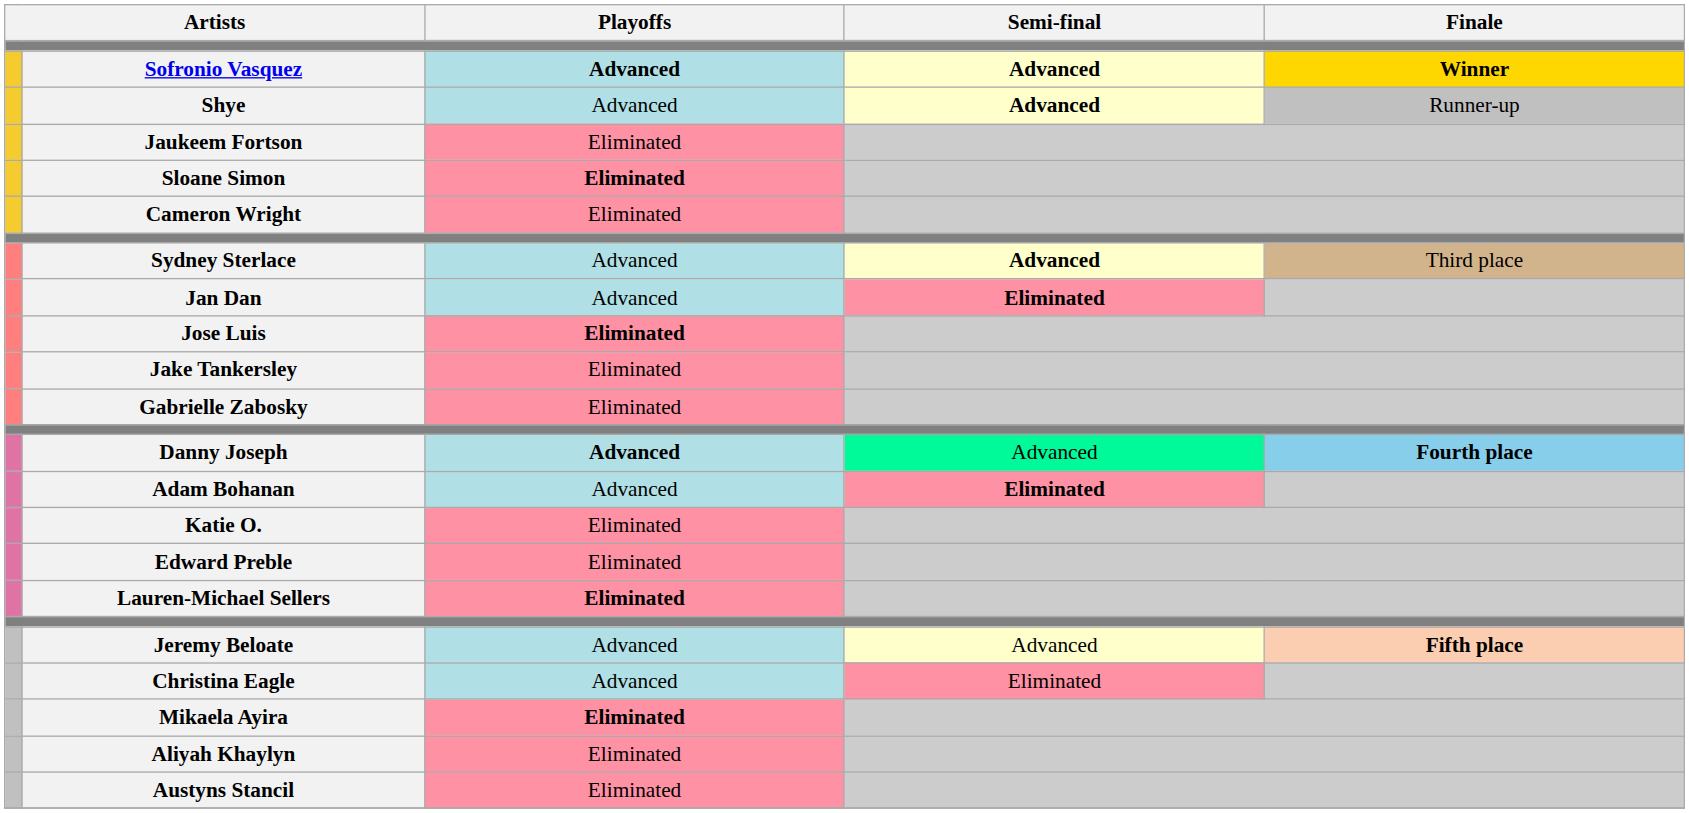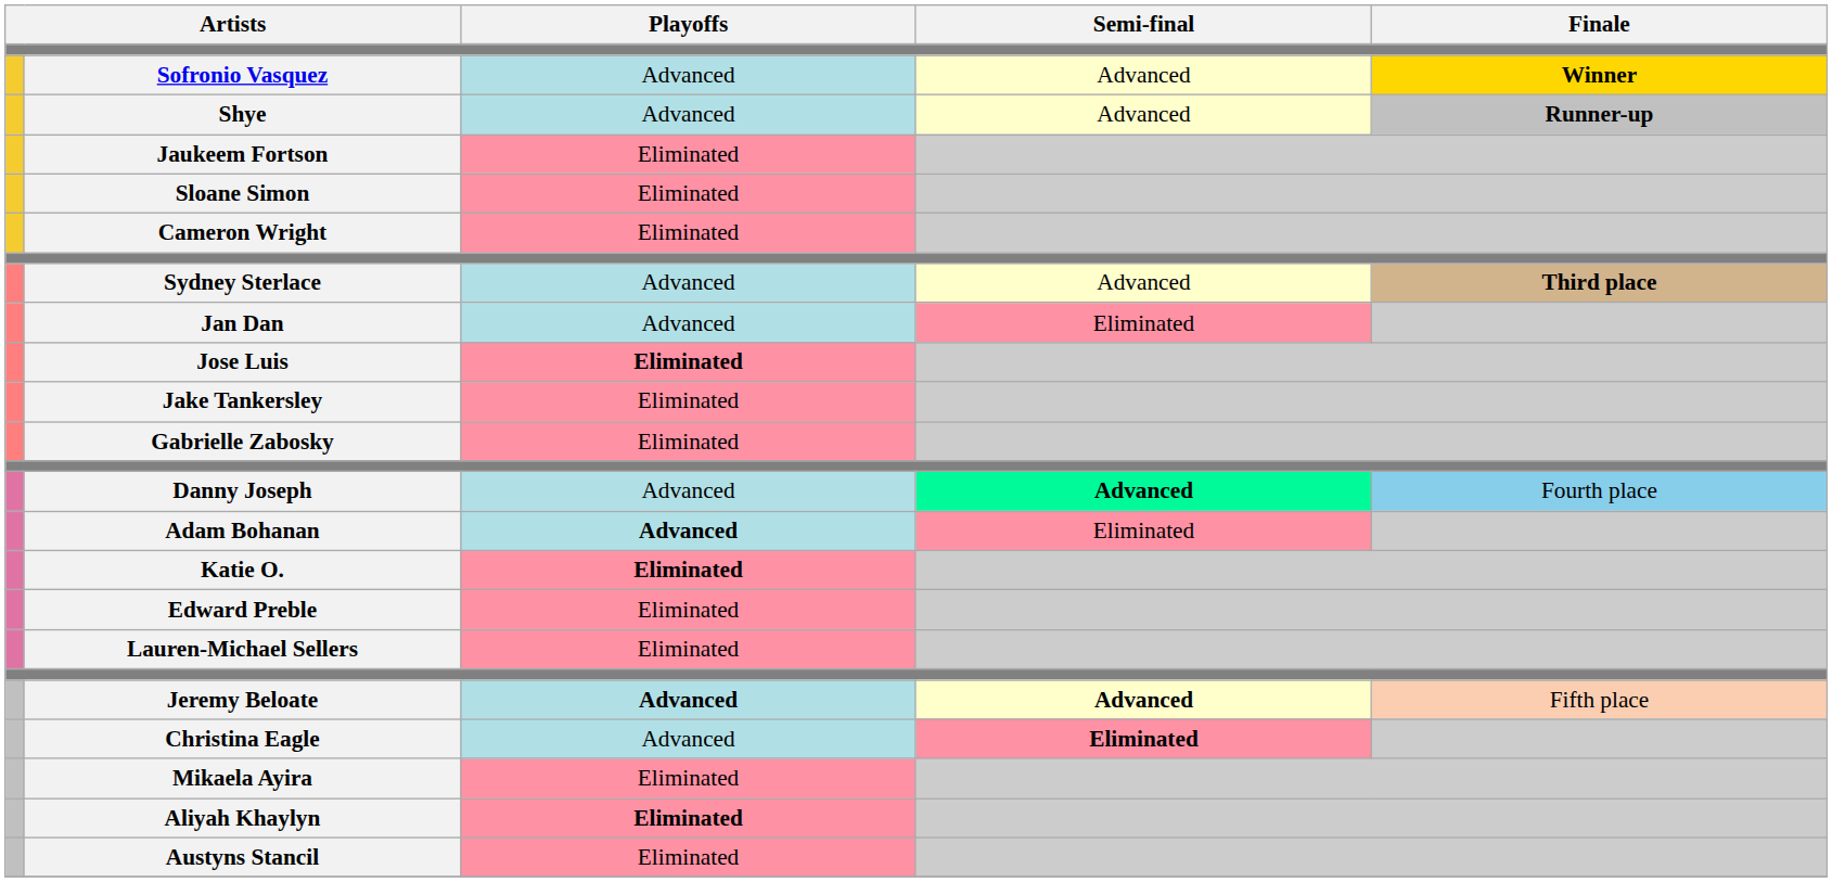Sofronio Vasquez | Playoffs: bold -> normal
Sofronio Vasquez | Semi-final: bold -> normal
Shye | Semi-final: bold -> normal
Shye | Finale: normal -> bold
Sloane Simon | Playoffs: bold -> normal
Sydney Sterlace | Semi-final: bold -> normal
Sydney Sterlace | Finale: normal -> bold
Jan Dan | Semi-final: bold -> normal
Danny Joseph | Playoffs: bold -> normal
Danny Joseph | Semi-final: normal -> bold
Danny Joseph | Finale: bold -> normal
Adam Bohanan | Playoffs: normal -> bold
Adam Bohanan | Semi-final: bold -> normal
Katie O. | Playoffs: normal -> bold
Lauren-Michael Sellers | Playoffs: bold -> normal
Jeremy Beloate | Playoffs: normal -> bold
Jeremy Beloate | Semi-final: normal -> bold
Jeremy Beloate | Finale: bold -> normal
Christina Eagle | Semi-final: normal -> bold
Mikaela Ayira | Playoffs: bold -> normal
Aliyah Khaylyn | Playoffs: normal -> bold
